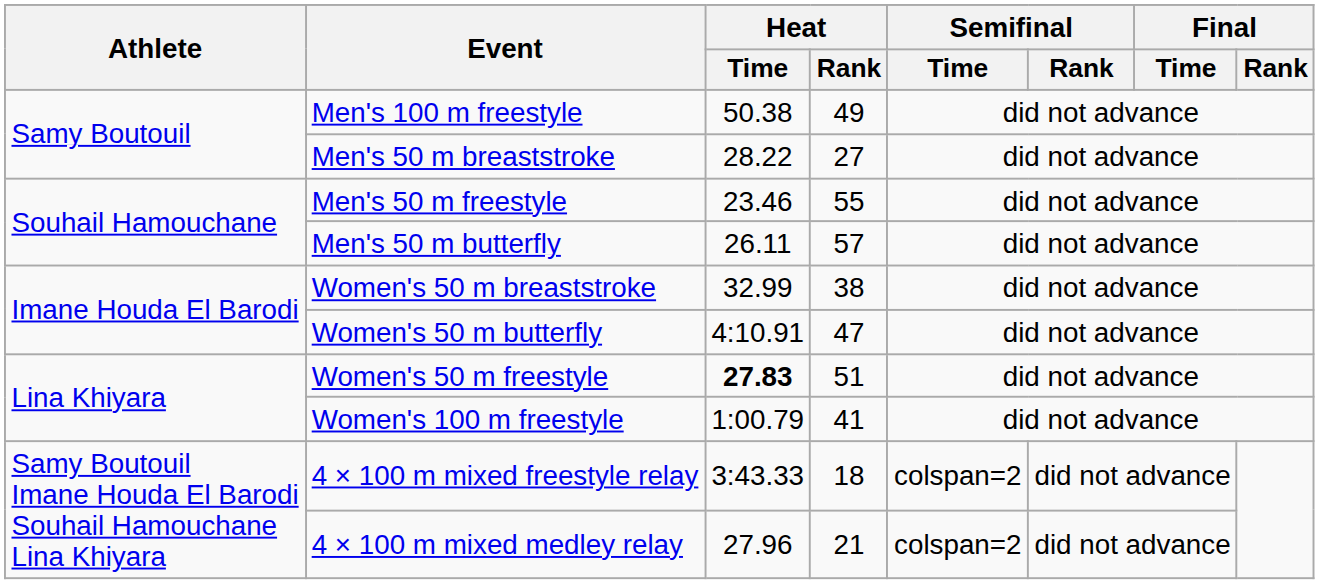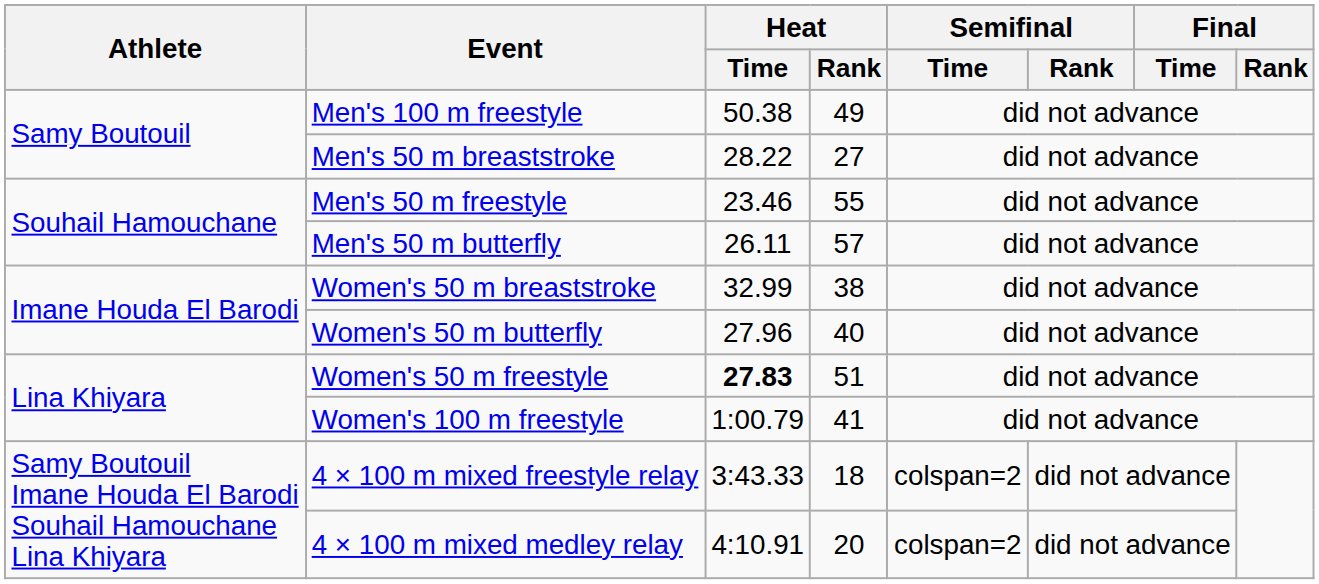Women's 50 m butterfly | Heat / Time: 4:10.91 -> 27.96
Women's 50 m butterfly | Heat / Rank: 47 -> 40
4 × 100 m mixed medley relay | Heat / Time: 27.96 -> 4:10.91
4 × 100 m mixed medley relay | Heat / Rank: 21 -> 20
